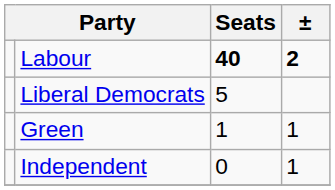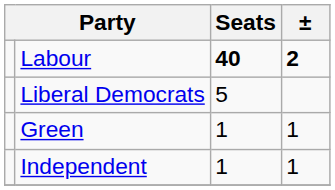Independent | Seats: 0 -> 1
